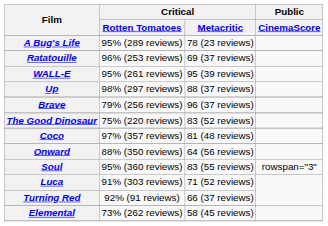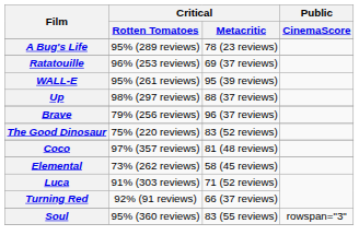- row: Onward | 88% (350 reviews) | 64 (56 reviews)
rows swapped: Soul <-> Elemental
